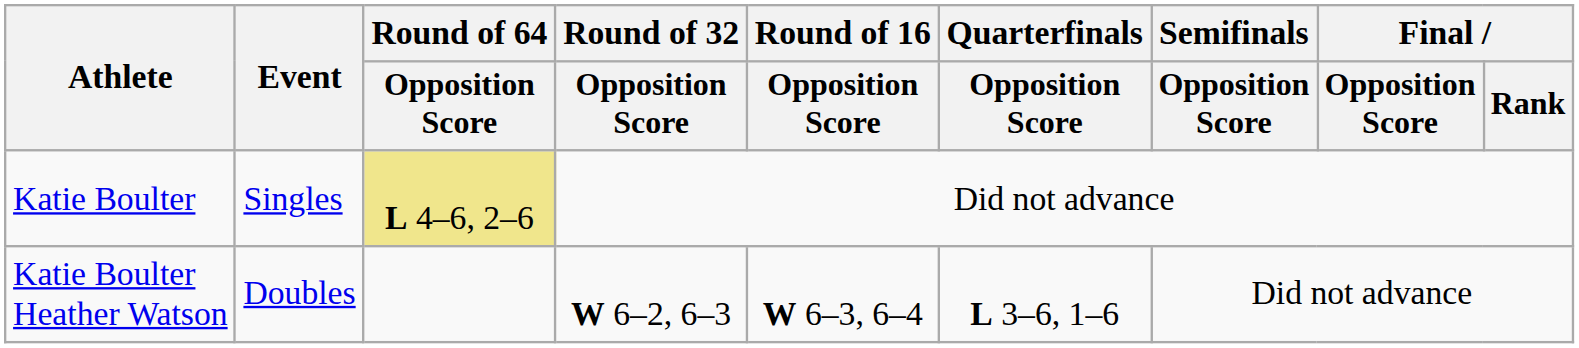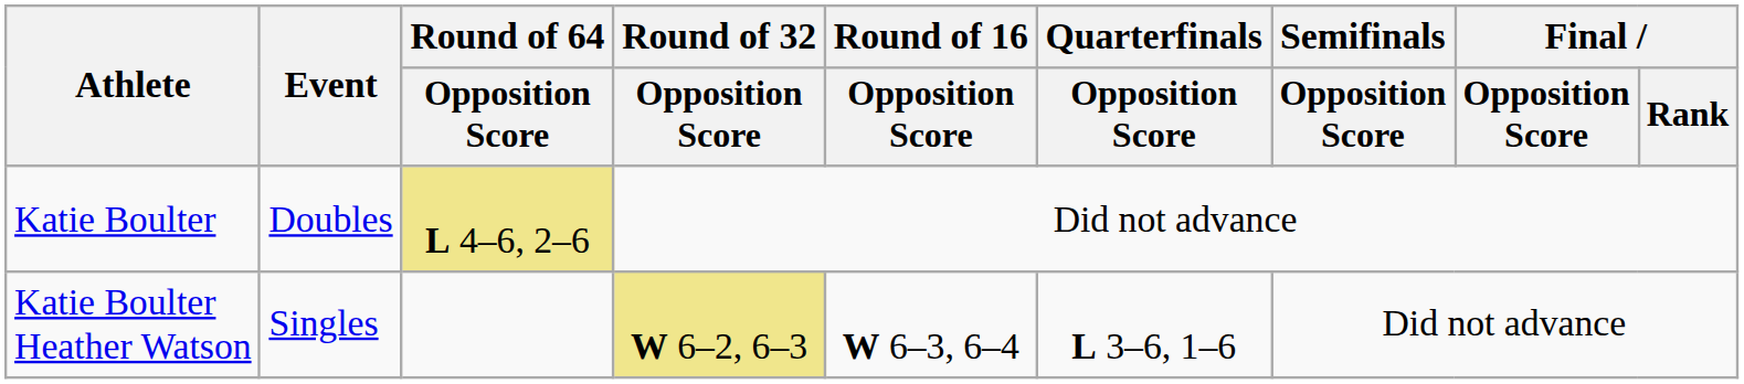Katie Boulter | Event: Singles -> Doubles
Katie Boulter Heather Watson | Event: Doubles -> Singles
Katie Boulter Heather Watson | Round of 32 / Opposition Score: no background -> khaki background
